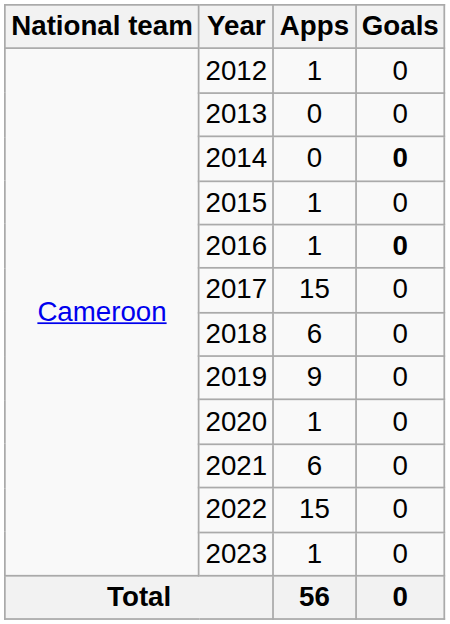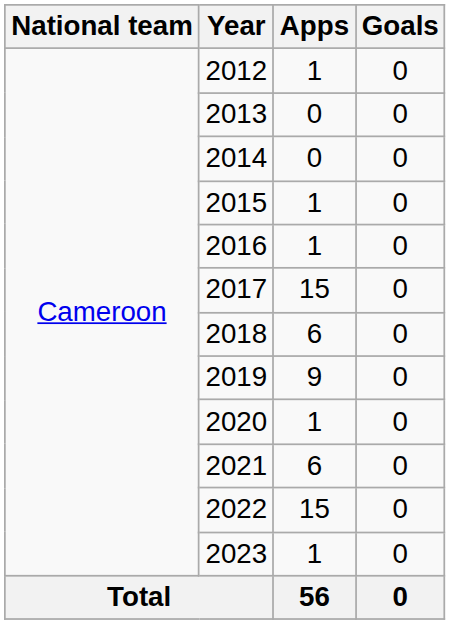2014 | Goals: bold -> normal
2016 | Goals: bold -> normal
